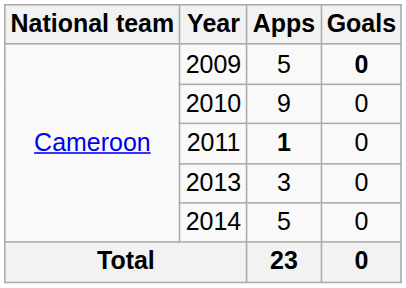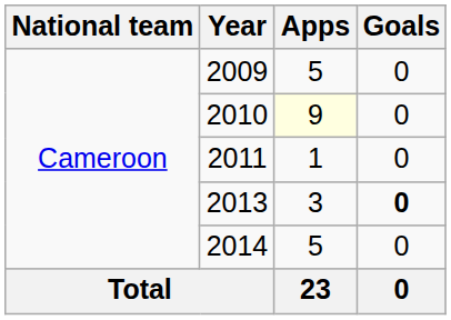2009 | Goals: bold -> normal
2010 | Apps: no background -> lightyellow background
2011 | Apps: bold -> normal
2013 | Goals: normal -> bold
